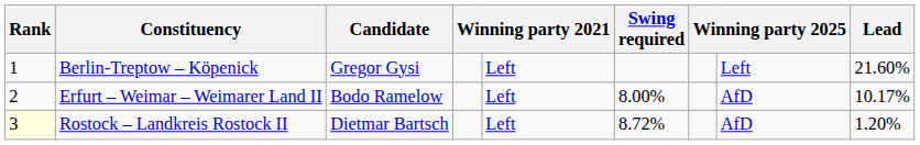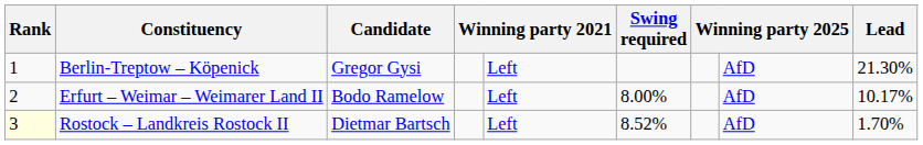Berlin-Treptow – Köpenick | column 8: Left -> AfD
Berlin-Treptow – Köpenick | Lead: 21.60% -> 21.30%
Rostock – Landkreis Rostock II | Swing required: 8.72% -> 8.52%
Rostock – Landkreis Rostock II | Lead: 1.20% -> 1.70%
